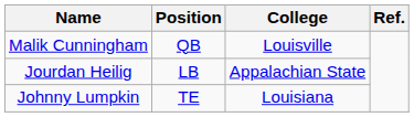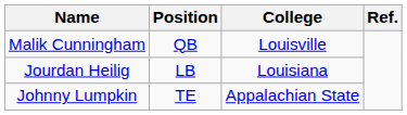Jourdan Heilig | College: Appalachian State -> Louisiana
Johnny Lumpkin | College: Louisiana -> Appalachian State
